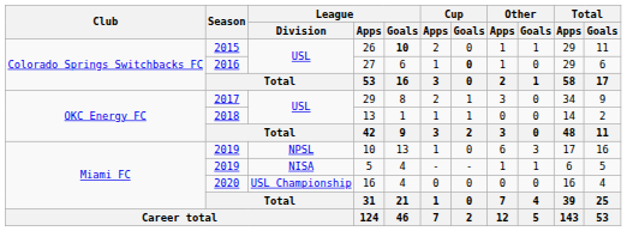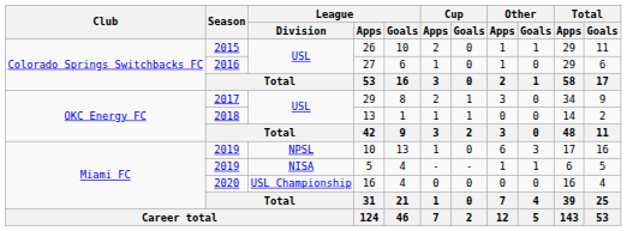26 | League / Goals: bold -> normal
27 | Cup / Goals: bold -> normal
